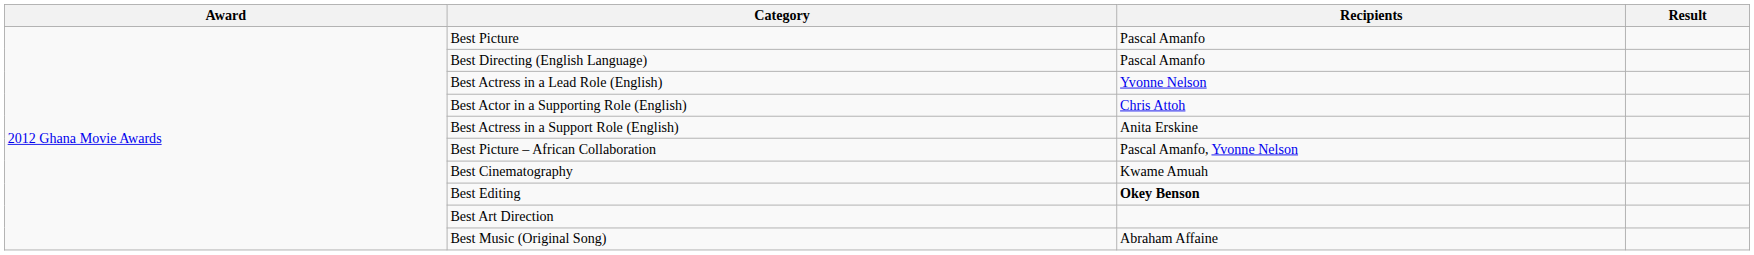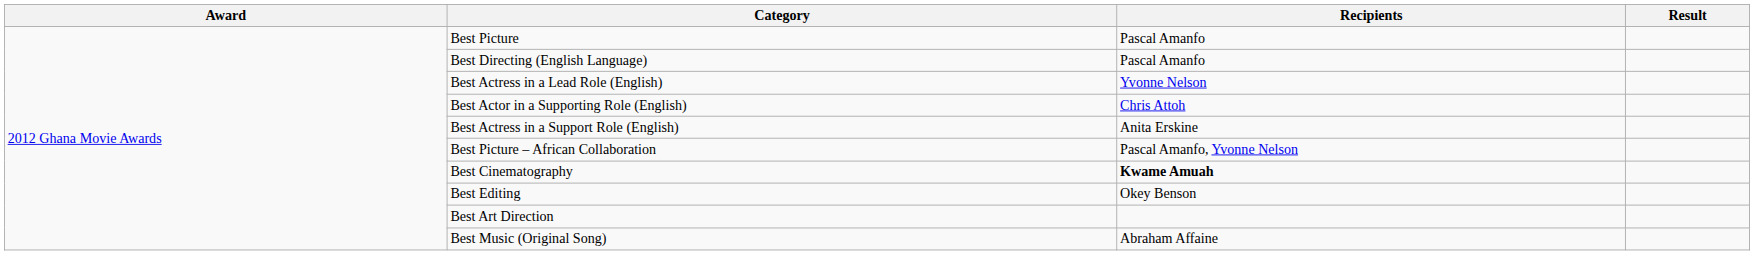Best Cinematography | Recipients: normal -> bold
Best Editing | Recipients: bold -> normal
